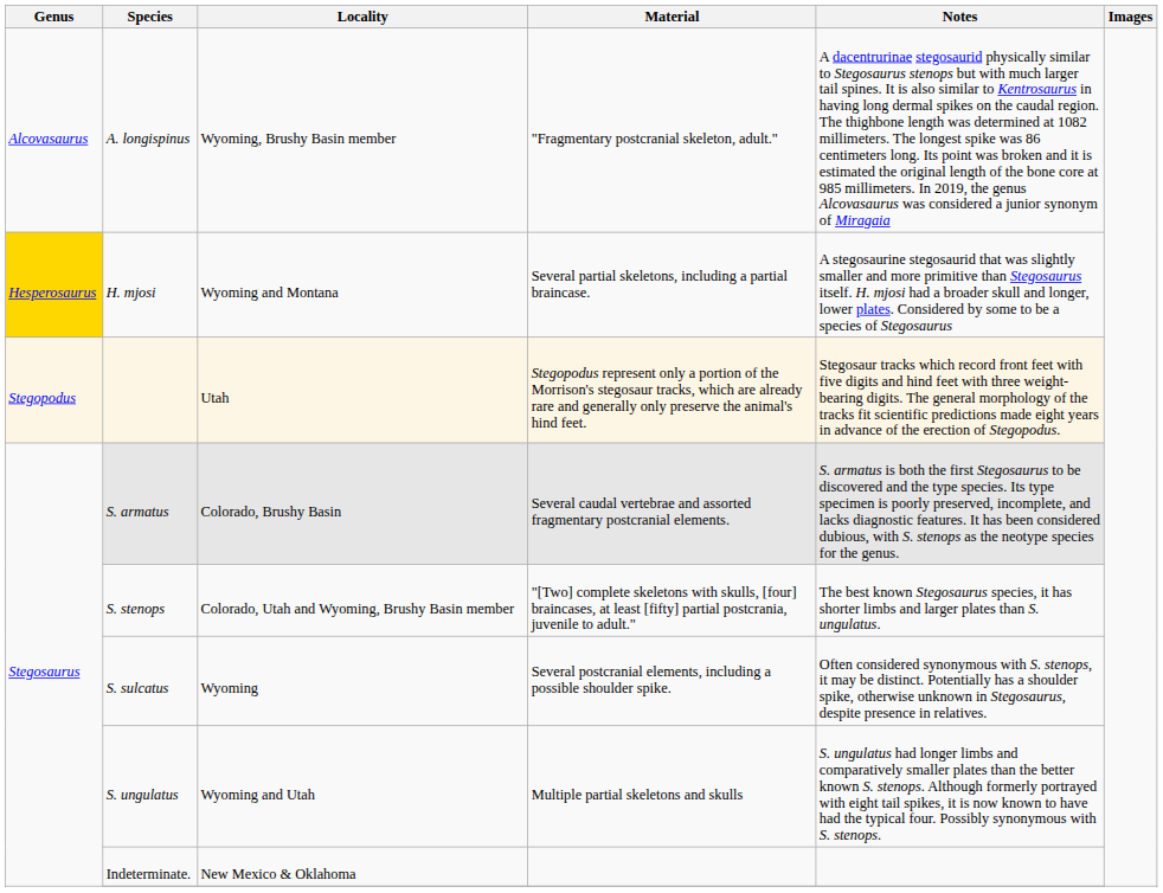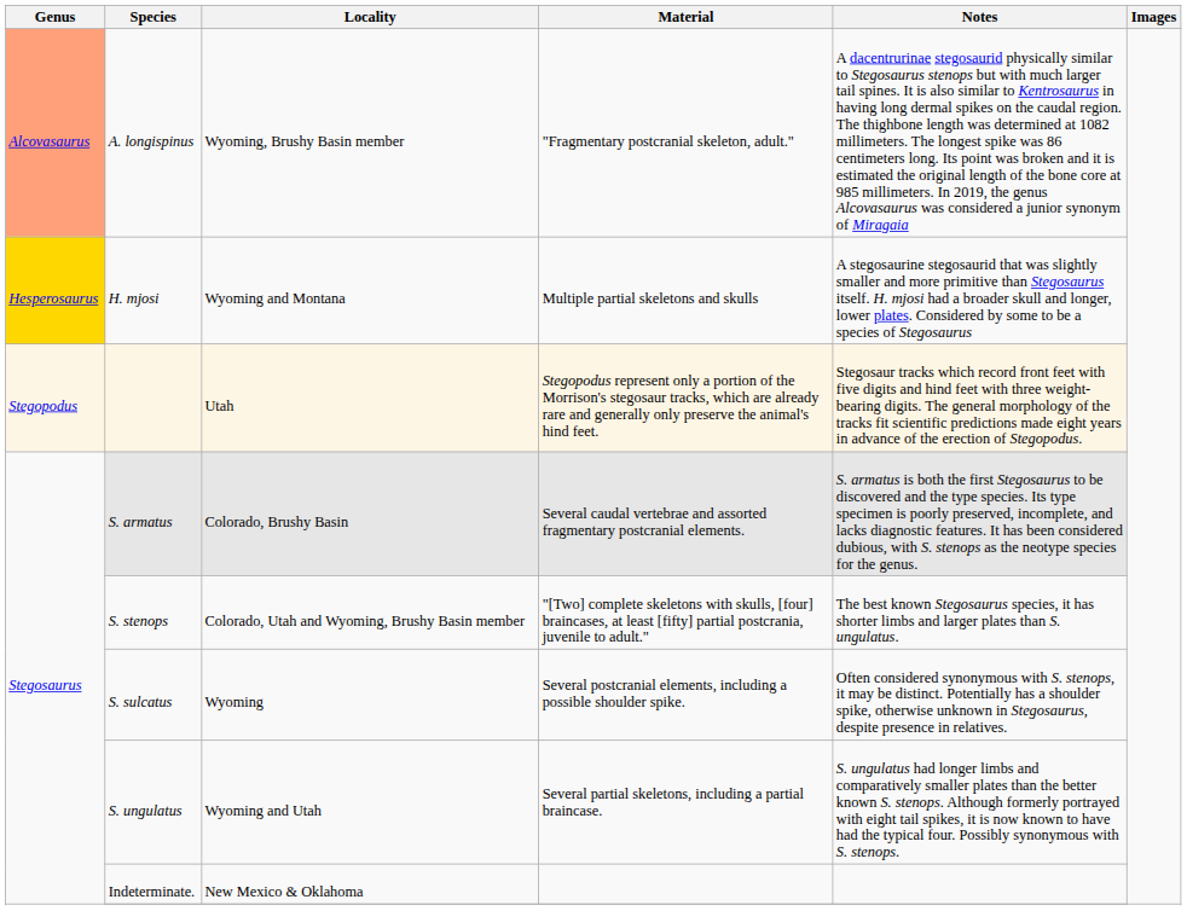A. longispinus | Genus: no background -> lightsalmon background
H. mjosi | Material: Several partial skeletons, including a partial braincase. -> Multiple partial skeletons and skulls
S. ungulatus | Material: Multiple partial skeletons and skulls -> Several partial skeletons, including a partial braincase.
